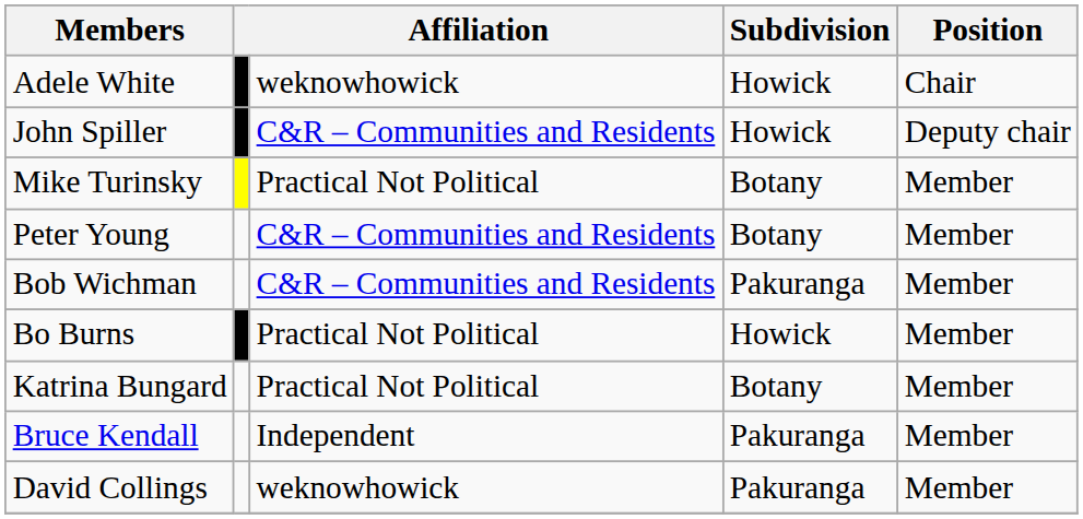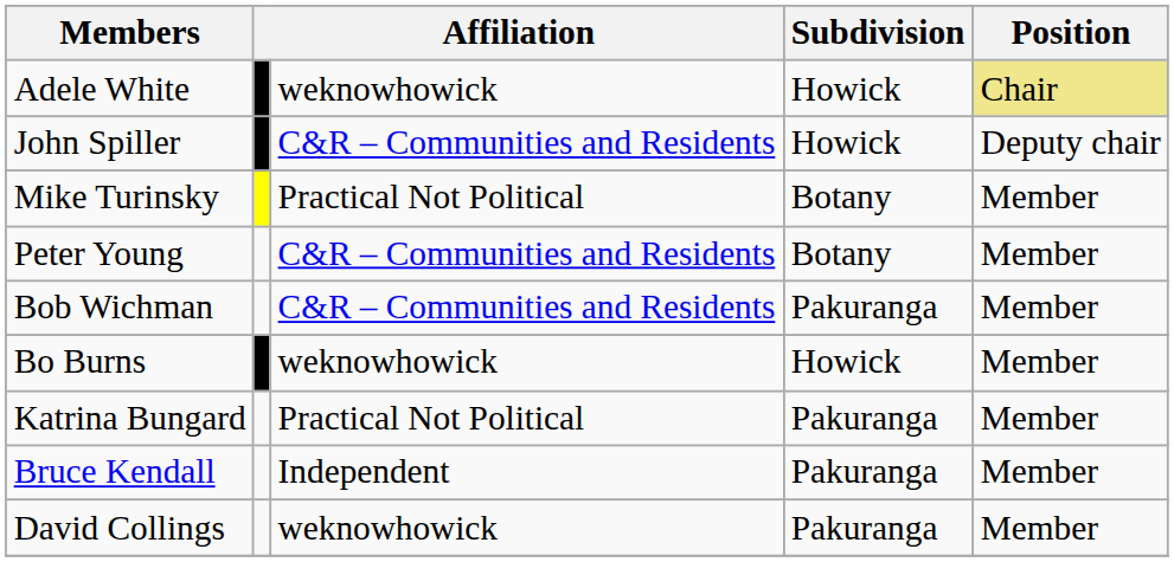Adele White | Position: no background -> khaki background
Bo Burns | column 3: Practical Not Political -> weknowhowick
Katrina Bungard | Subdivision: Botany -> Pakuranga
